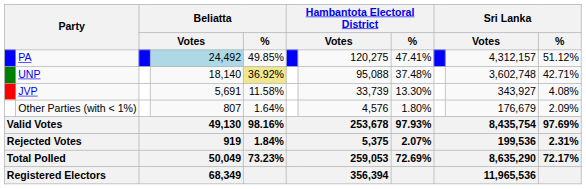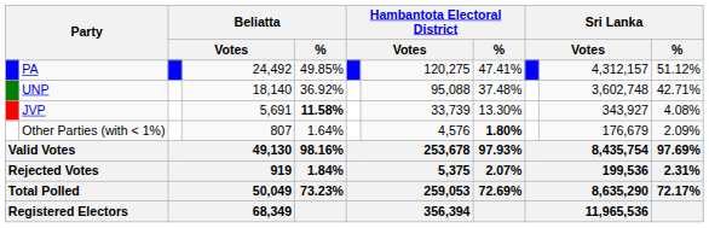PA | column 4: lightblue background -> no background
UNP | Beliatta / %: khaki background -> no background
JVP | Beliatta / %: normal -> bold
Other Parties (with < 1%) | Hambantota Electoral District / %: normal -> bold
